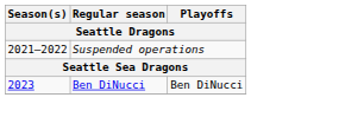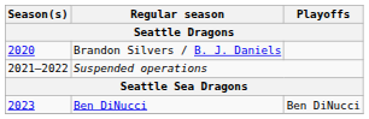+ row: 2020 | Brandon Silvers / B. J. Daniels
